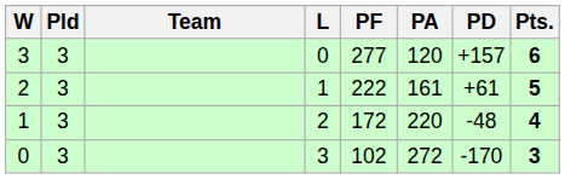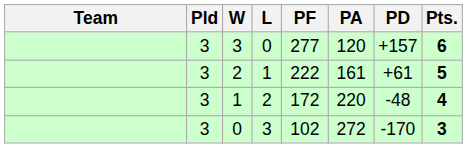columns swapped: Team <-> W
